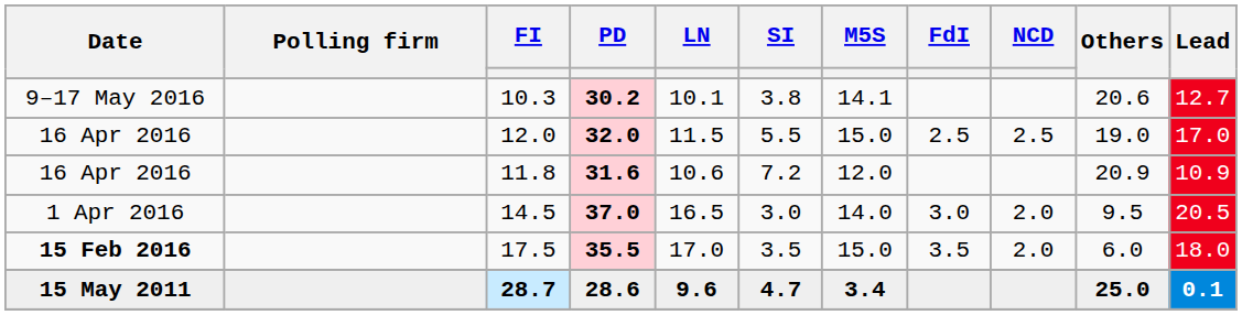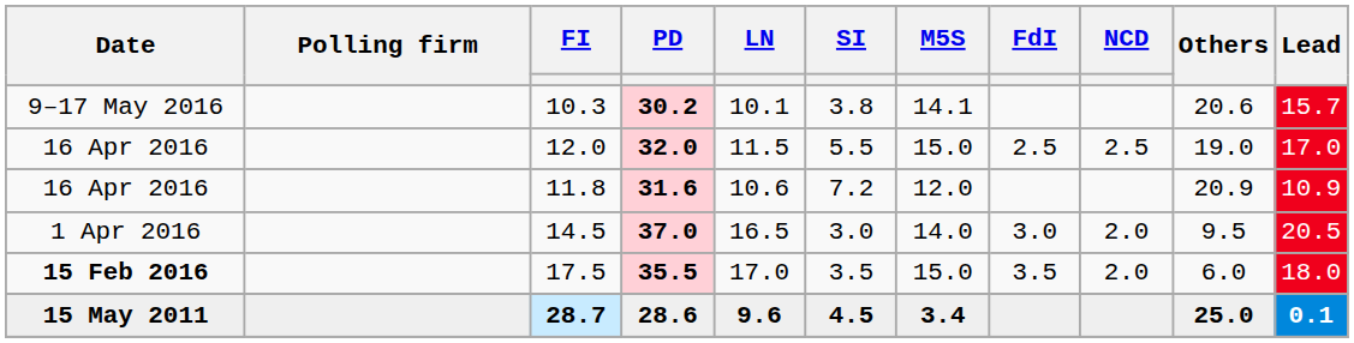10.3 | Lead: 12.7 -> 15.7
28.7 | SI: 4.7 -> 4.5
